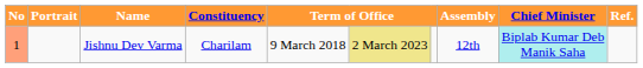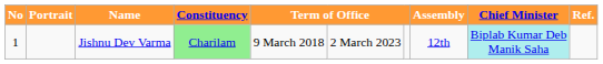Jishnu Dev Varma | No: lightsalmon background -> no background
Jishnu Dev Varma | Constituency: no background -> lightgreen background
Jishnu Dev Varma | column 6: khaki background -> no background
